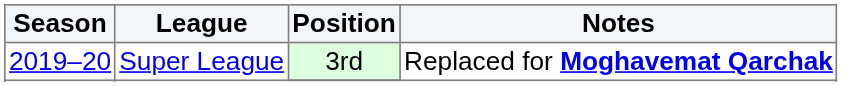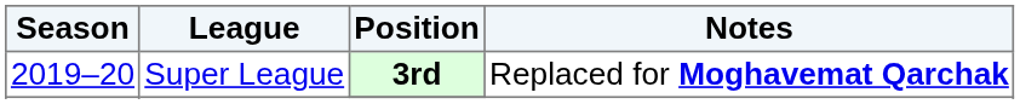Super League / 3rd | Position: normal -> bold
